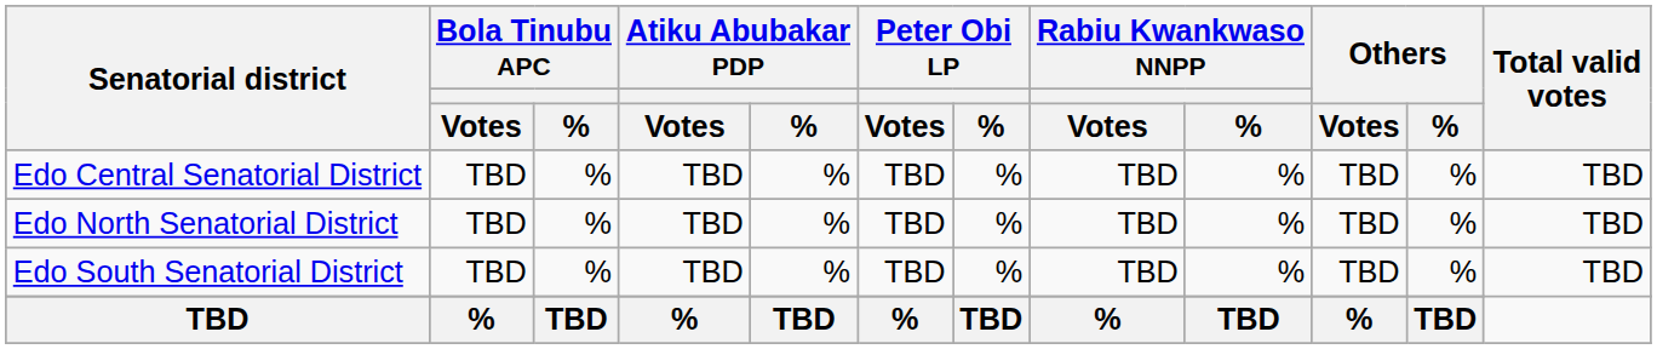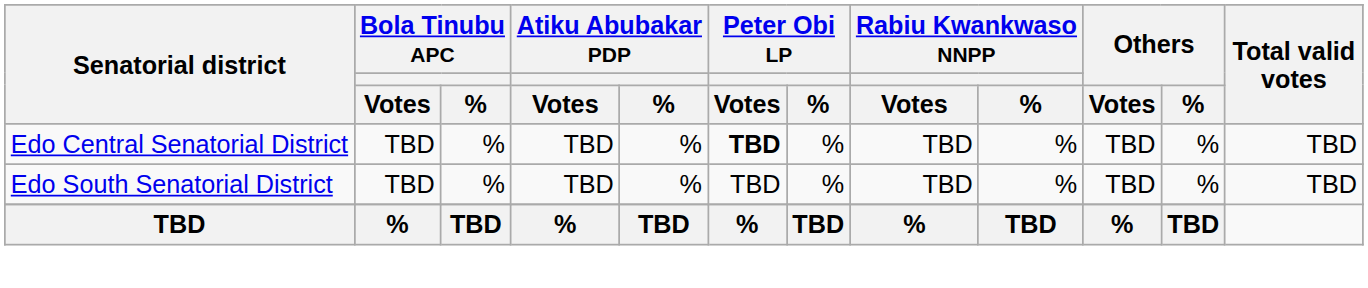Edo Central Senatorial District | Peter Obi LP / Votes: normal -> bold
- row: Edo North Senatorial District | TBD | % | TBD | % | TBD | % | TBD | % | TBD | % | TBD
